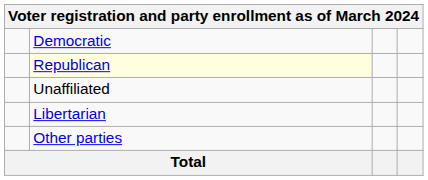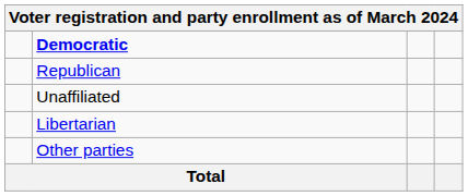Democratic | column 2: normal -> bold
Republican | column 2: lightyellow background -> no background
